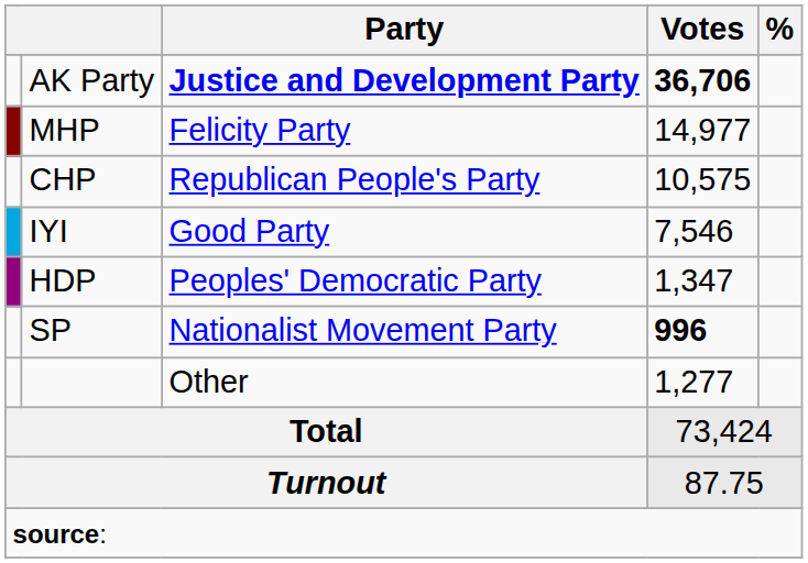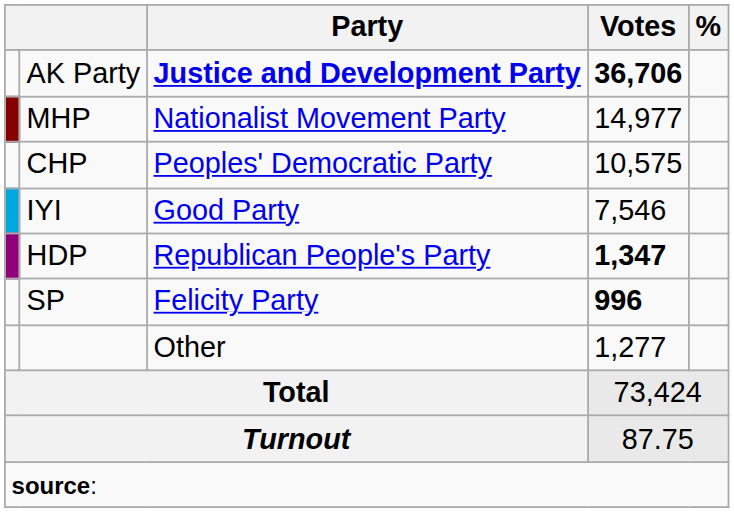MHP | Party: Felicity Party -> Nationalist Movement Party
CHP | Party: Republican People's Party -> Peoples' Democratic Party
HDP | Party: Peoples' Democratic Party -> Republican People's Party
HDP | Votes: normal -> bold
SP | Party: Nationalist Movement Party -> Felicity Party
